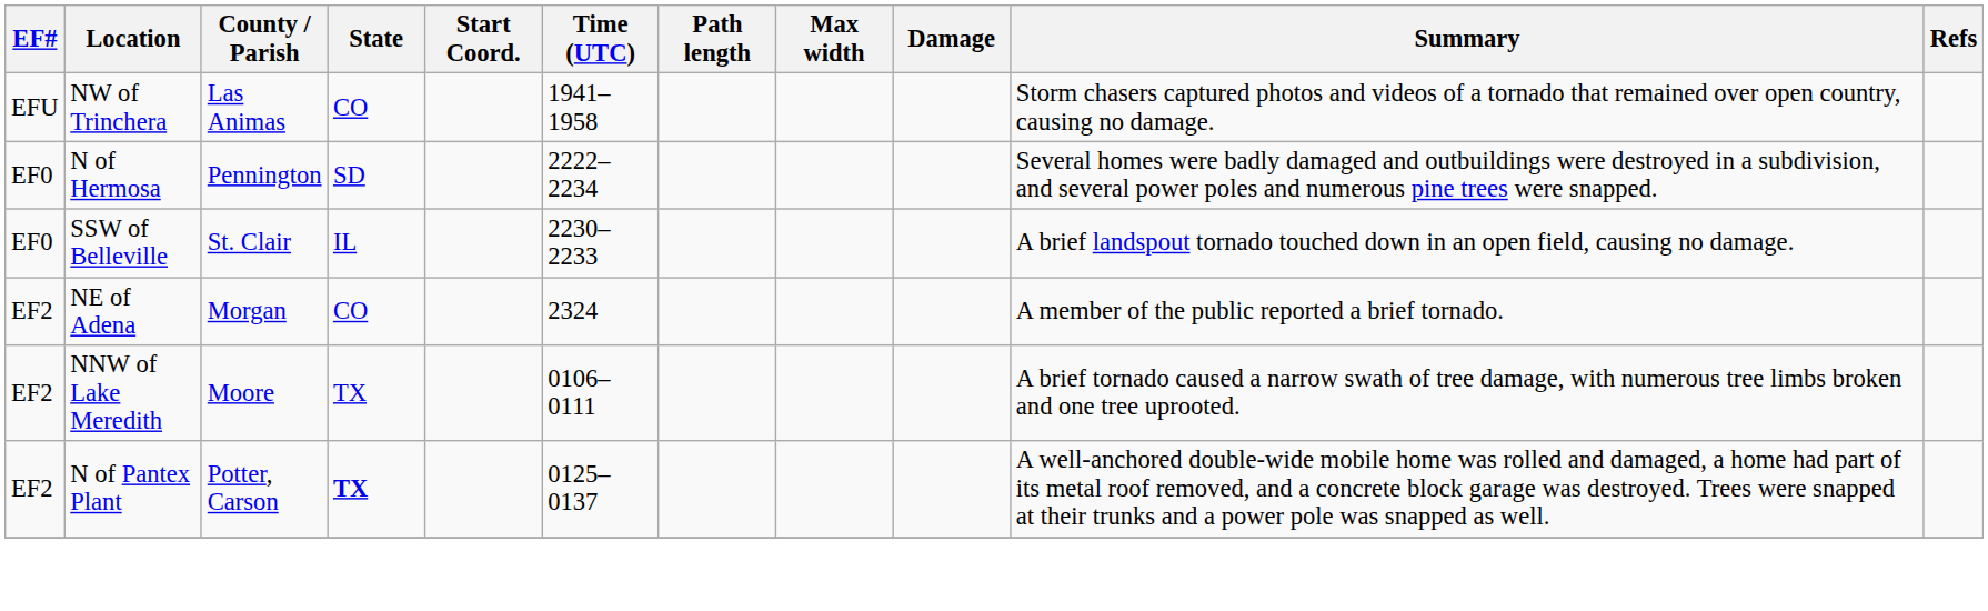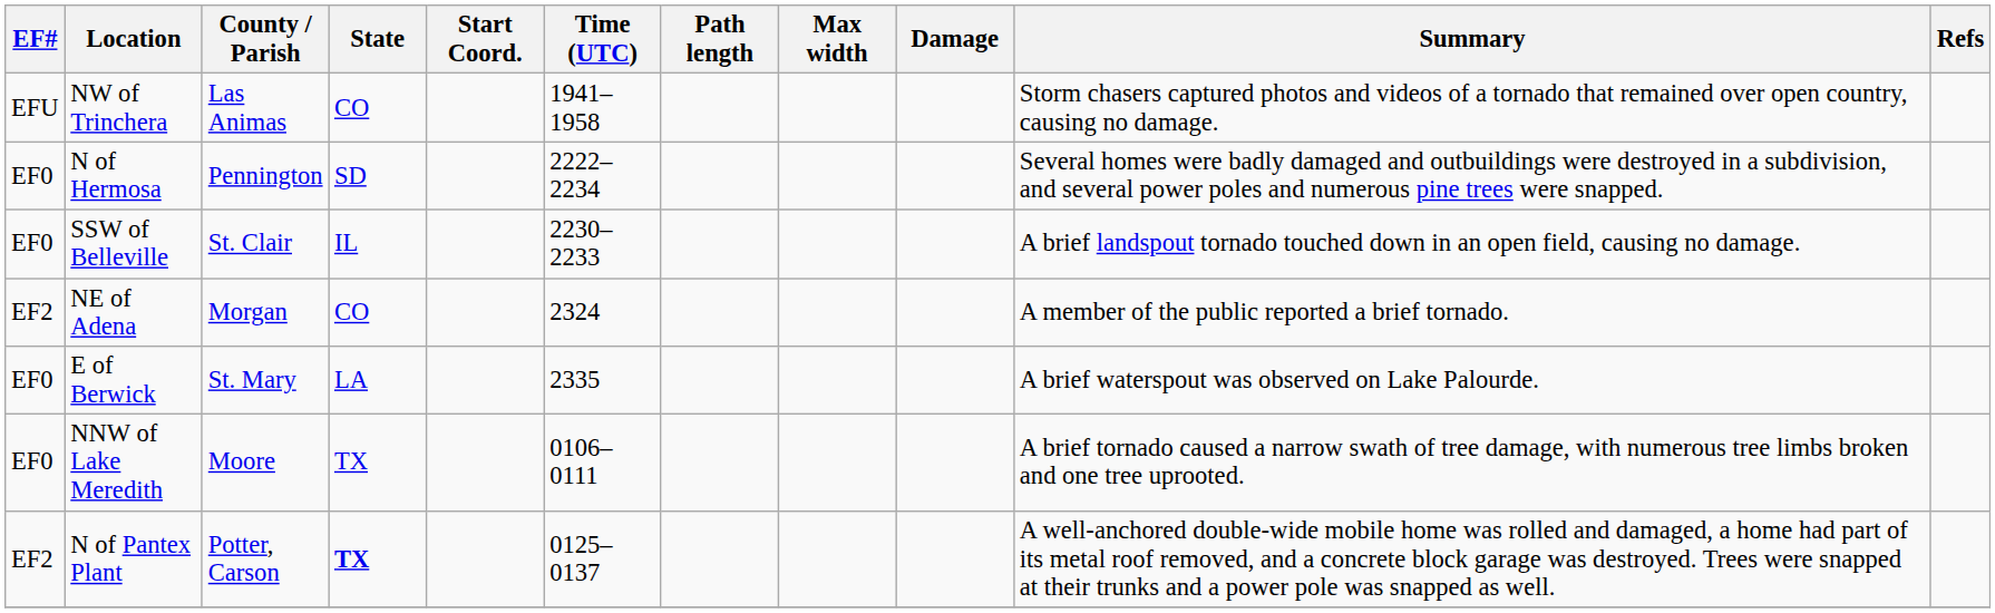+ row: EF0 | E of Berwick | St. Mary | LA | 2335 | A brief waterspout was observed on Lake Palourde.
NNW of Lake Meredith | EF#: EF2 -> EF0
